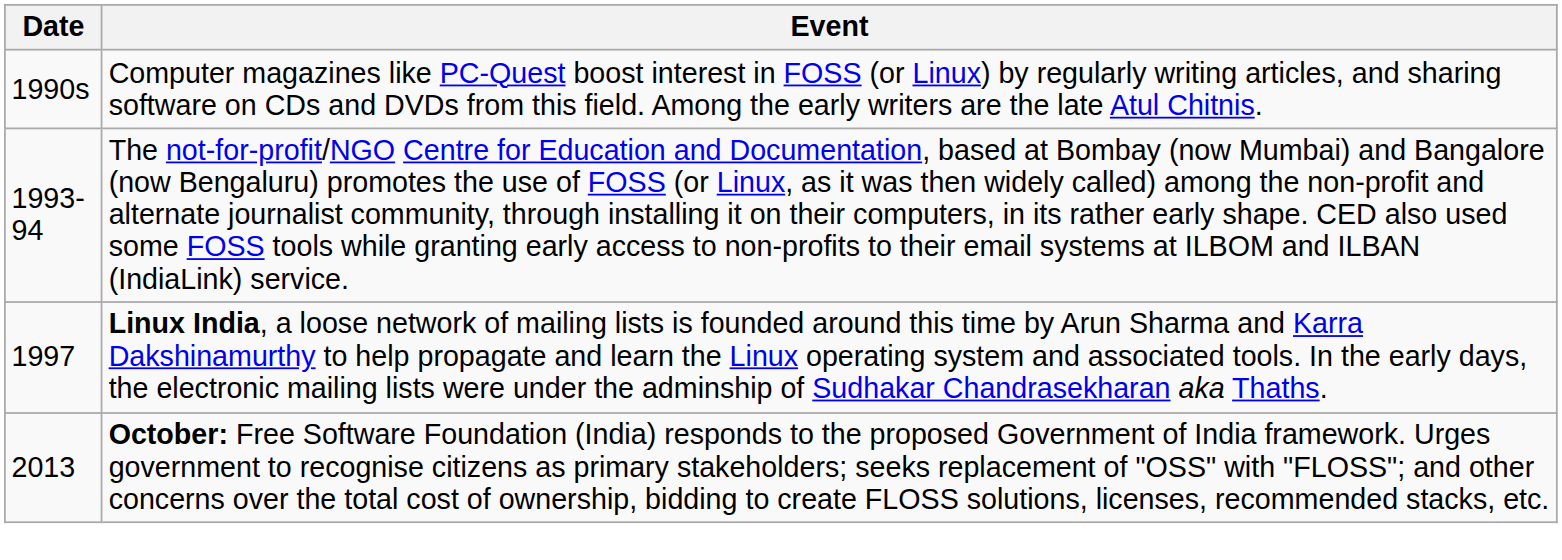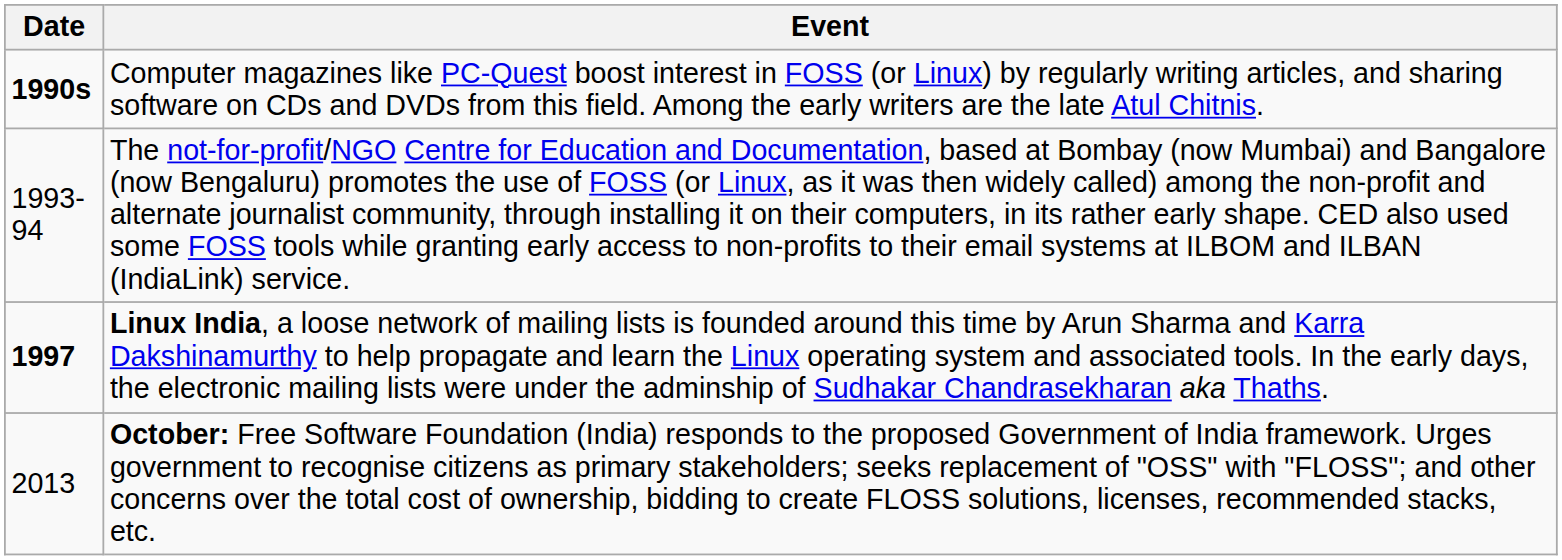row 2 | Date: normal -> bold
row 4 | Date: normal -> bold
